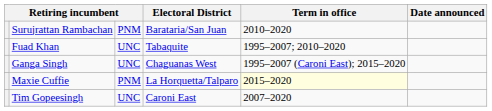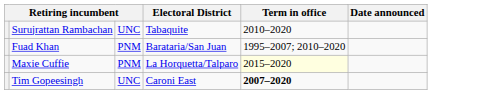Surujrattan Rambachan | column 3: PNM -> UNC
Surujrattan Rambachan | Electoral District: Barataria/San Juan -> Tabaquite
Fuad Khan | column 3: UNC -> PNM
Fuad Khan | Electoral District: Tabaquite -> Barataria/San Juan
- row: Ganga Singh | UNC | Chaguanas West | 1995–2007 (Caroni East); 2015–2020
Tim Gopeesingh | Term in office: normal -> bold
